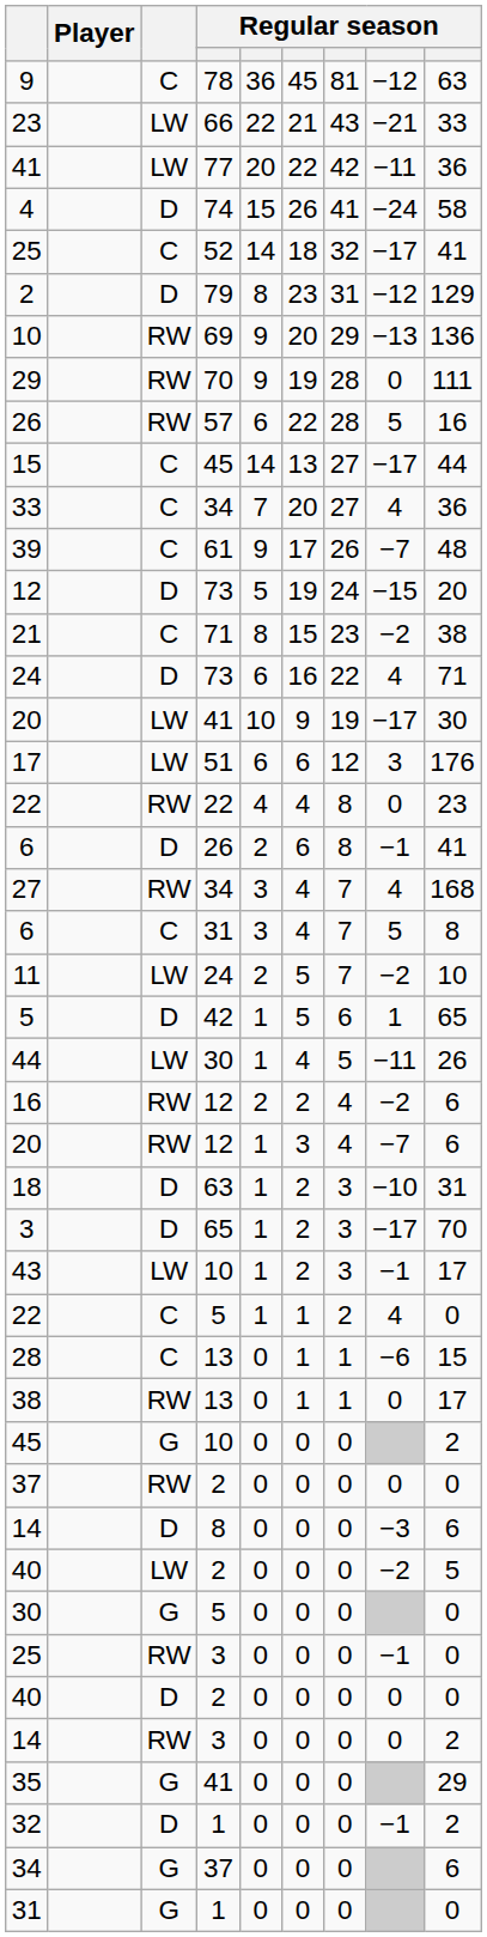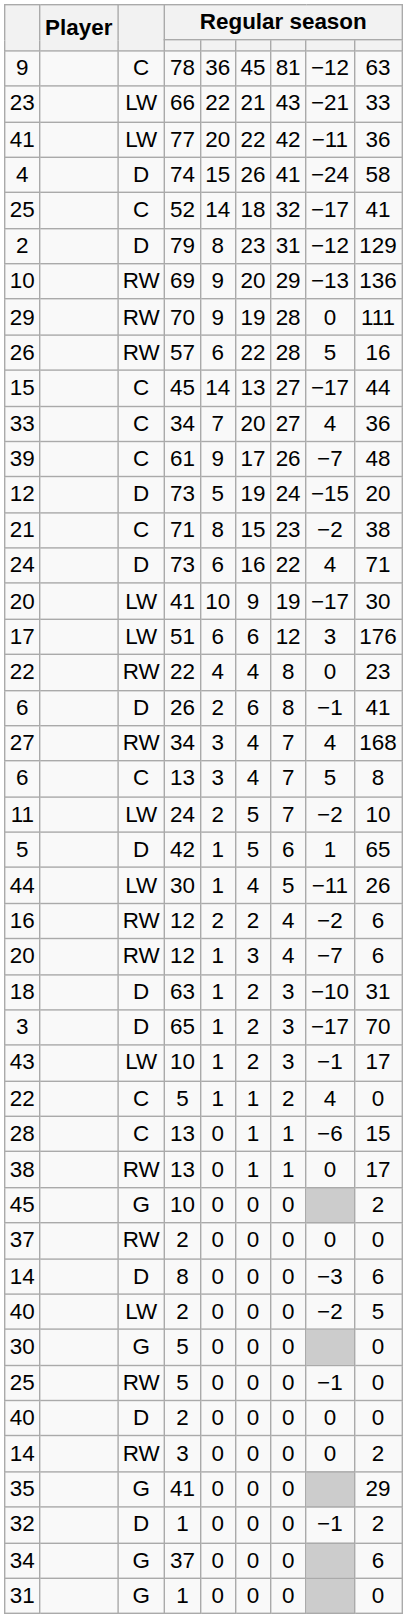6 / C | column 4: 31 -> 13
25 / RW | column 4: 3 -> 5
